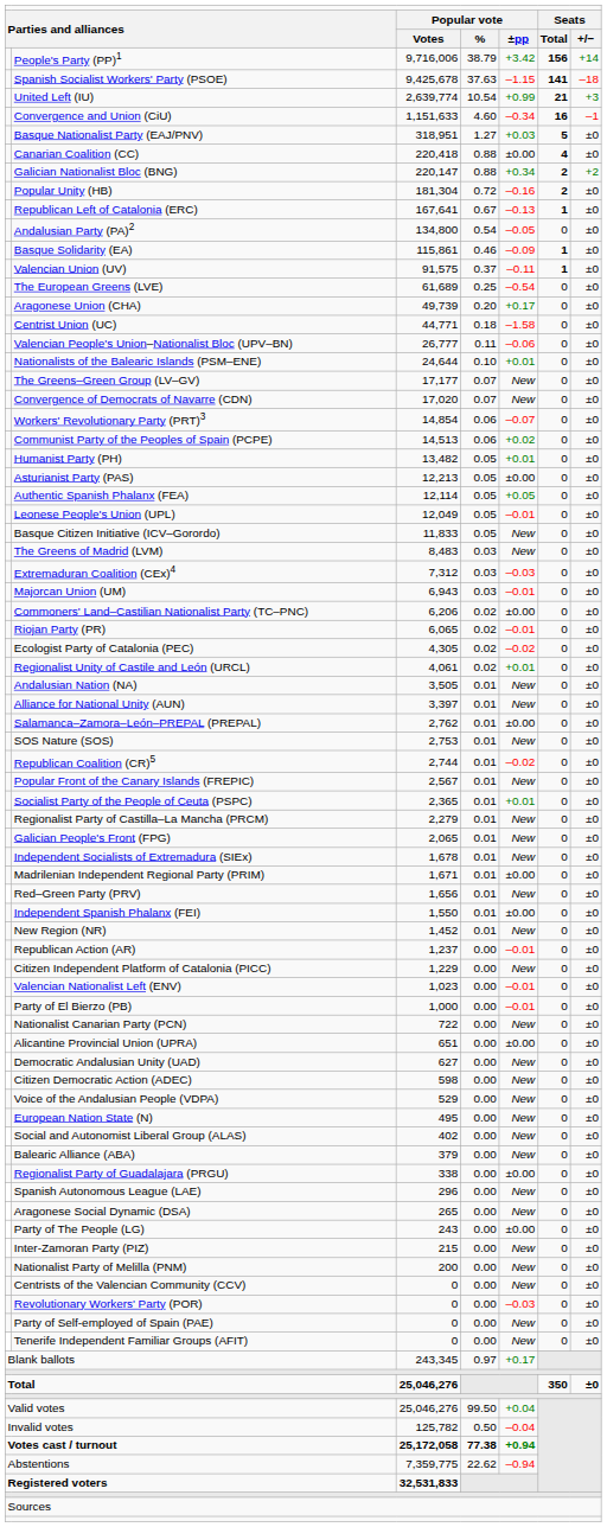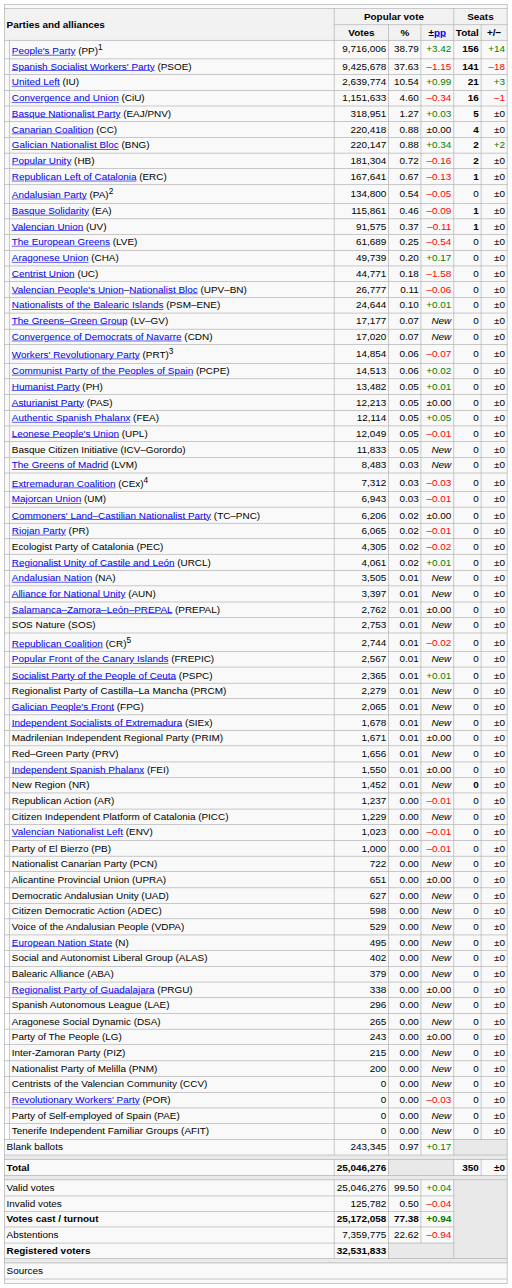New Region (NR) | column 6: normal -> bold
